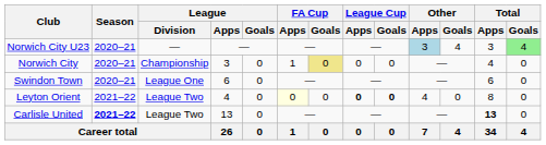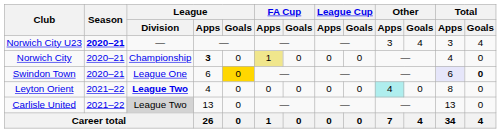Norwich City U23 | Season: normal -> bold
Norwich City U23 | Other / Apps: lightblue background -> no background
Norwich City U23 | Total / Goals: lightgreen background -> no background
Norwich City | League / Apps: normal -> bold
Norwich City | FA Cup / Apps: no background -> khaki background
Norwich City | FA Cup / Goals: khaki background -> no background
Swindon Town | League / Goals: no background -> gold background
Swindon Town | Total / Apps: no background -> lavender background
Swindon Town | Total / Goals: normal -> bold
Leyton Orient | League / Division: normal -> bold
Leyton Orient | FA Cup / Apps: lightyellow background -> no background
Leyton Orient | League Cup / Apps: bold -> normal
Leyton Orient | League Cup / Goals: bold -> normal
Leyton Orient | Other / Apps: no background -> paleturquoise background
Carlisle United | Season: bold -> normal
Carlisle United | League / Division: no background -> lightgrey background
Carlisle United | Total / Apps: bold -> normal
